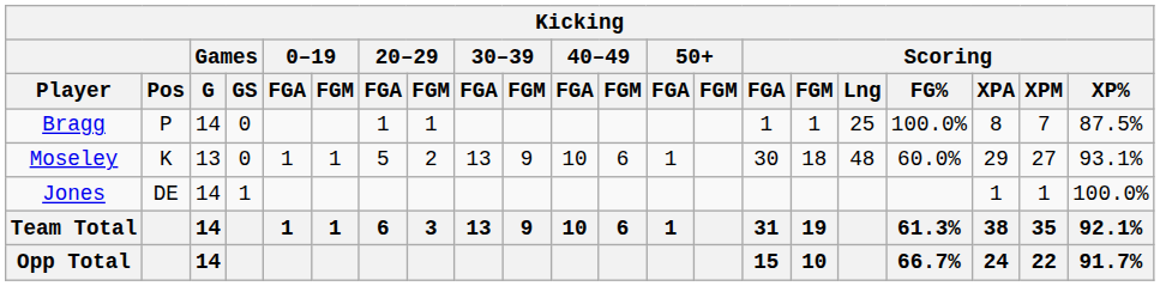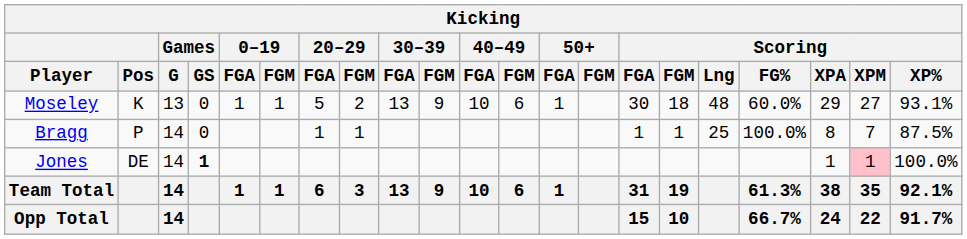rows swapped: Moseley <-> Bragg
Jones | Games / GS: normal -> bold
Jones | Scoring / XPM: no background -> pink background
